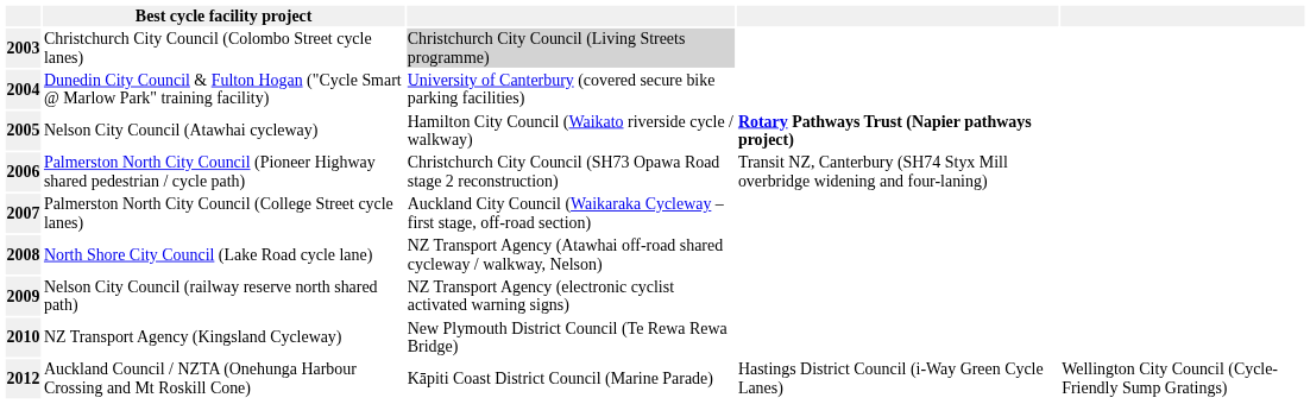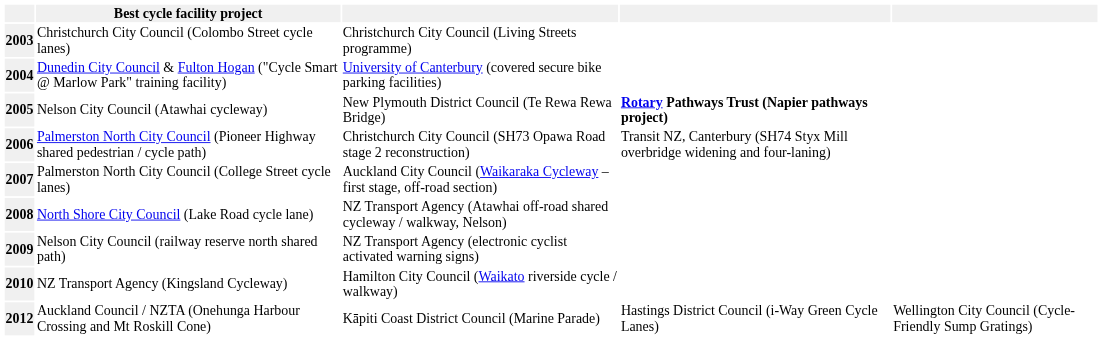Christchurch City Council (Colombo Street cycle lanes) | column 3: lightgrey background -> no background
Nelson City Council (Atawhai cycleway) | column 3: Hamilton City Council (Waikato riverside cycle / walkway) -> New Plymouth District Council (Te Rewa Rewa Bridge)
NZ Transport Agency (Kingsland Cycleway) | column 3: New Plymouth District Council (Te Rewa Rewa Bridge) -> Hamilton City Council (Waikato riverside cycle / walkway)
